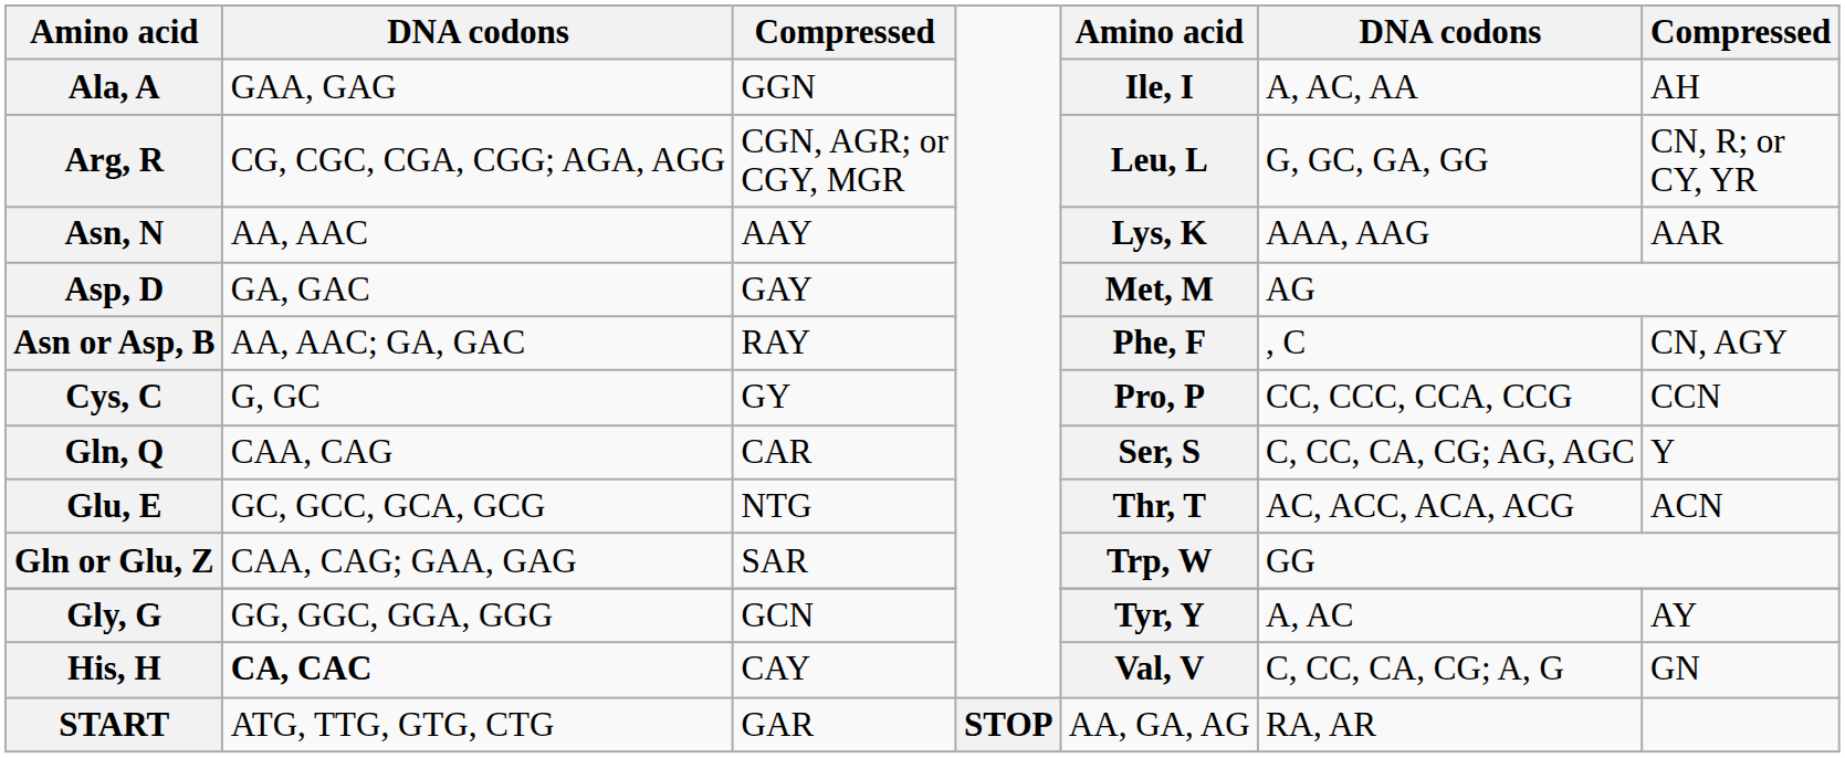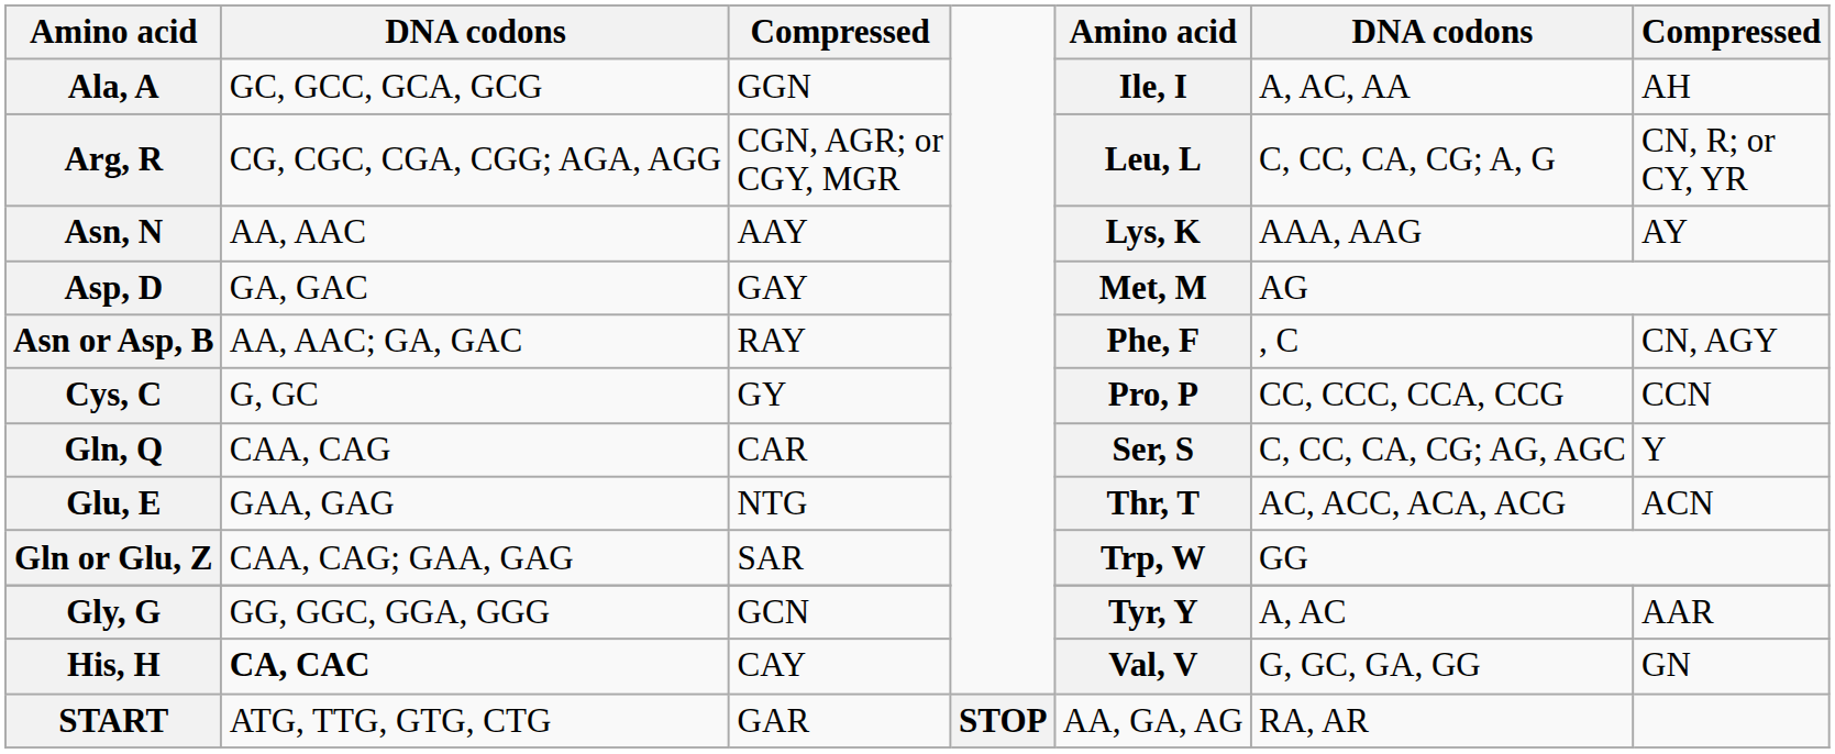Ala, A | column 2: GAA, GAG -> GC, GCC, GCA, GCG
Arg, R | column 6: G, GC, GA, GG -> C, CC, CA, CG; A, G
Asn, N | column 7: AAR -> AY
Glu, E | column 2: GC, GCC, GCA, GCG -> GAA, GAG
Gly, G | column 7: AY -> AAR
His, H | column 6: C, CC, CA, CG; A, G -> G, GC, GA, GG
